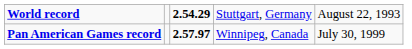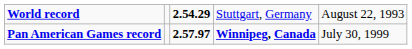Pan American Games record | column 4: normal -> bold
